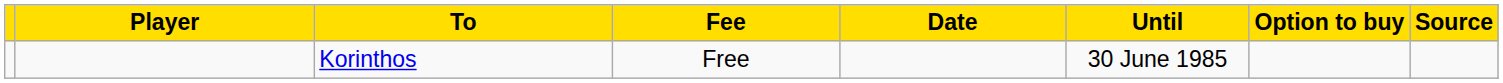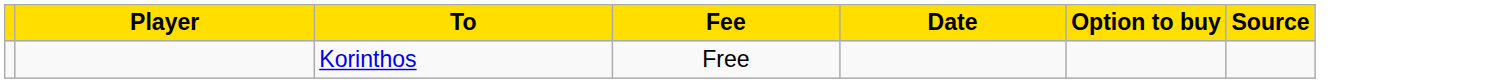- column: Until | 30 June 1985
